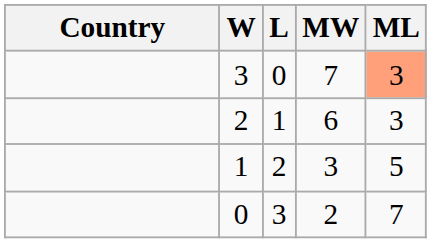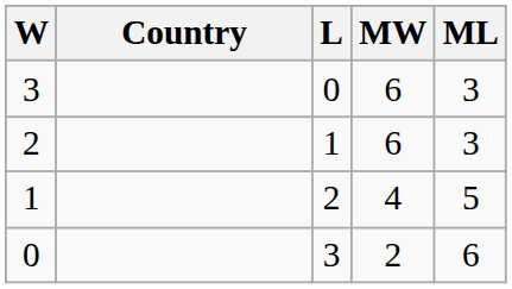columns swapped: Country <-> W
row 2 | MW: 7 -> 6
row 2 | ML: lightsalmon background -> no background
row 4 | MW: 3 -> 4
row 5 | ML: 7 -> 6
